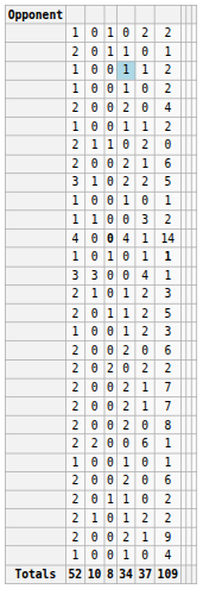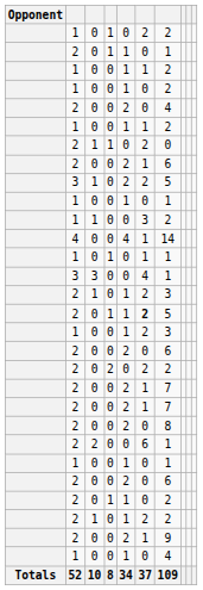row 4 | column 5: lightblue background -> no background
row 13 | column 4: bold -> normal
row 14 | column 7: bold -> normal
row 17 | column 6: normal -> bold
